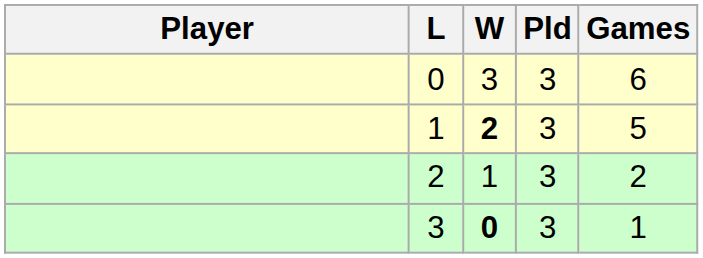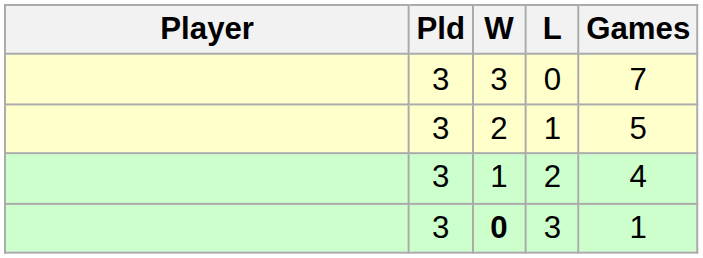columns swapped: Pld <-> L
row 2 | Games: 6 -> 7
row 3 | W: bold -> normal
row 4 | Games: 2 -> 4
